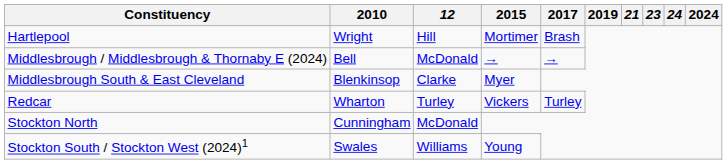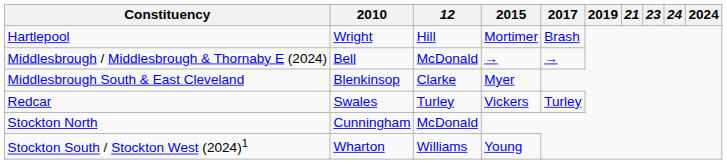Redcar | 2010: Wharton -> Swales
Stockton South / Stockton West (2024)1 | 2010: Swales -> Wharton
